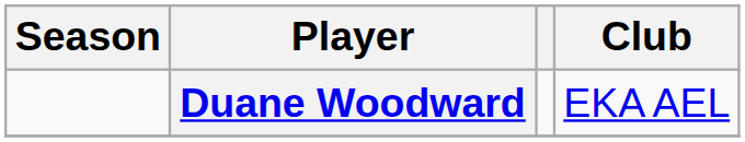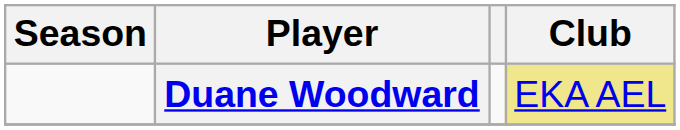Duane Woodward | Club: no background -> khaki background
